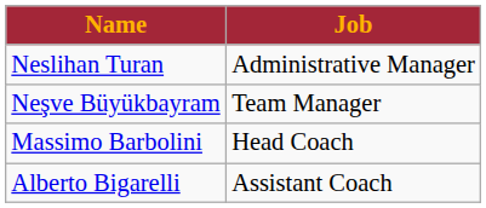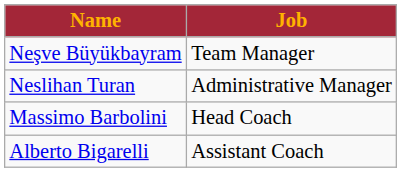rows swapped: Neslihan Turan <-> Neşve Büyükbayram
